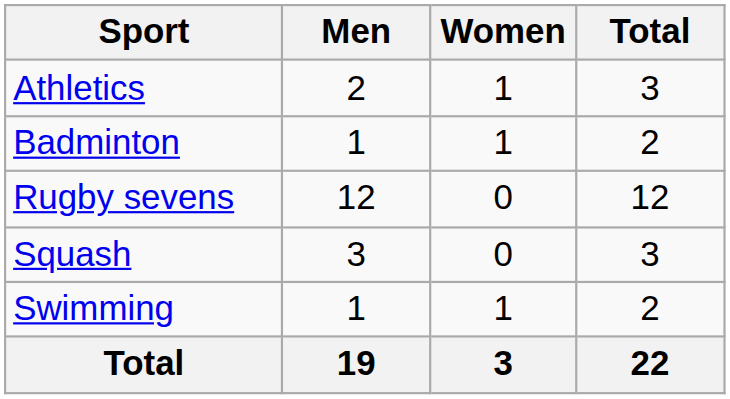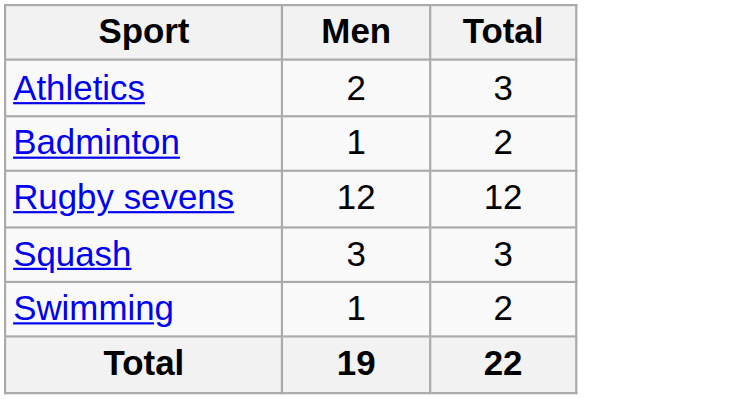- column: Women | 1 | 1 | 0 | 0 | 1 | 3
